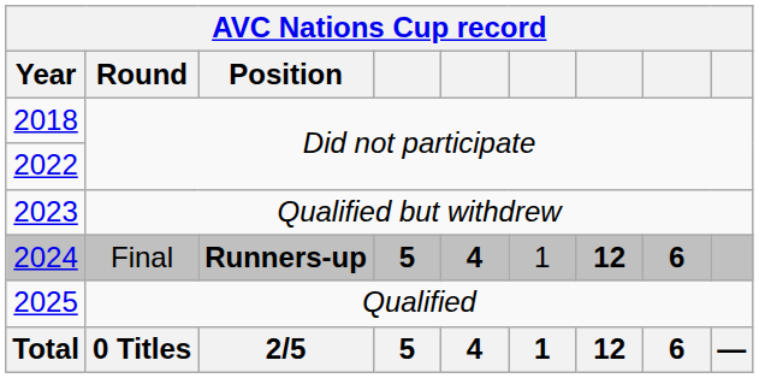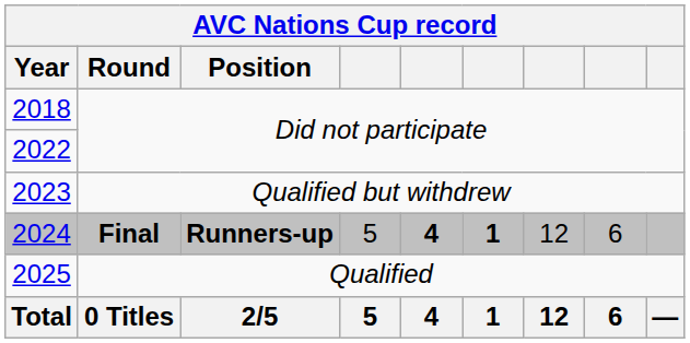2024 | Round: normal -> bold
2024 | column 4: bold -> normal
2024 | column 6: normal -> bold
2024 | column 7: bold -> normal
2024 | column 8: bold -> normal
